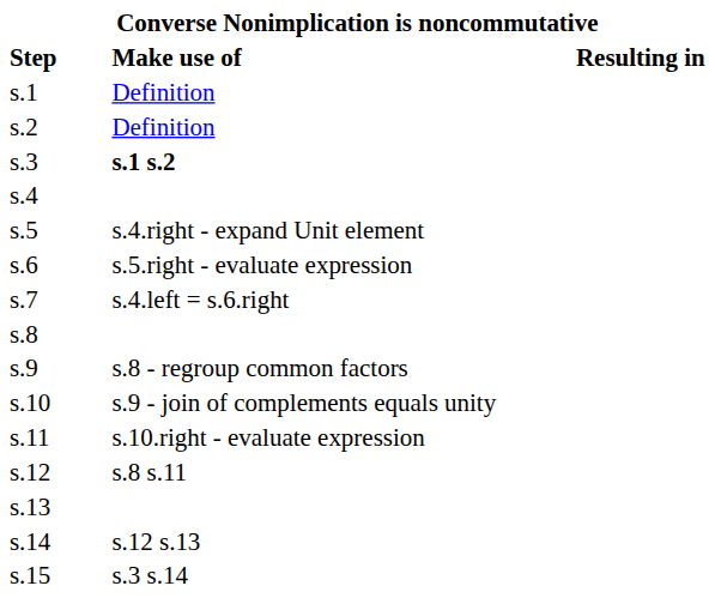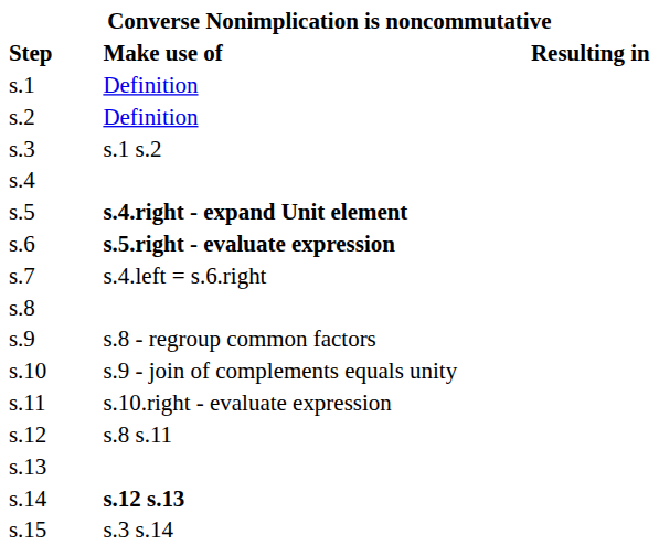s.3 | Make use of: bold -> normal
s.5 | Make use of: normal -> bold
s.6 | Make use of: normal -> bold
s.14 | Make use of: normal -> bold
